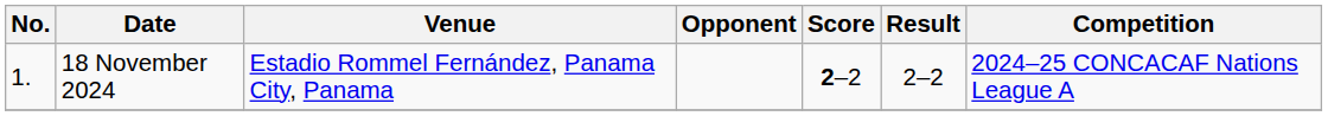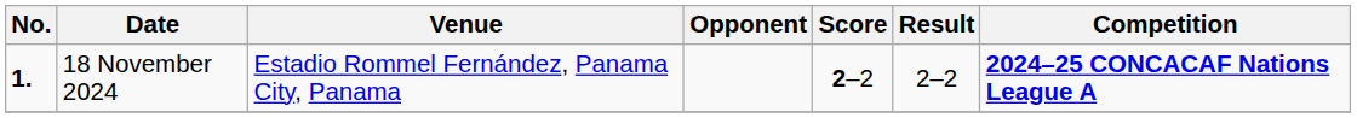18 November 2024 | No.: normal -> bold
18 November 2024 | Competition: normal -> bold
